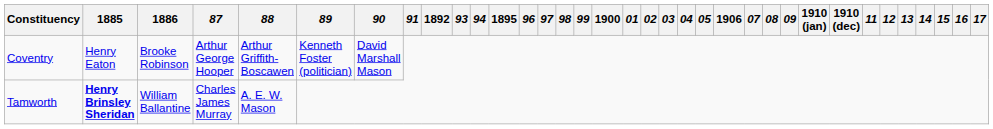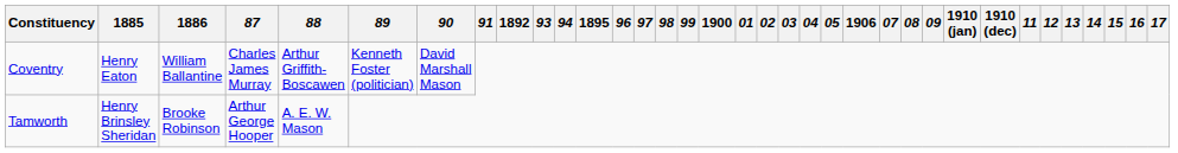Coventry | 1886: Brooke Robinson -> William Ballantine
Coventry | 87: Arthur George Hooper -> Charles James Murray
Tamworth | 1885: bold -> normal
Tamworth | 1886: William Ballantine -> Brooke Robinson
Tamworth | 87: Charles James Murray -> Arthur George Hooper
